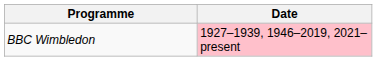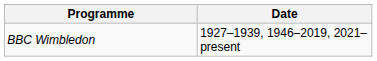BBC Wimbledon | Date: pink background -> no background
